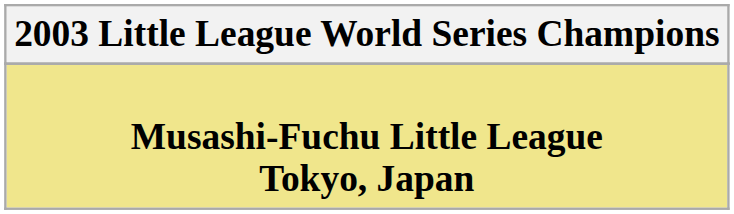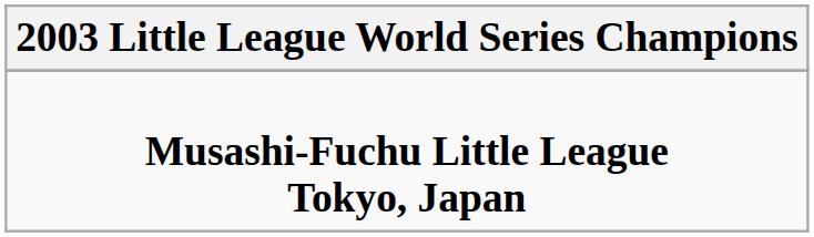row 2 | column 1: khaki background -> no background
